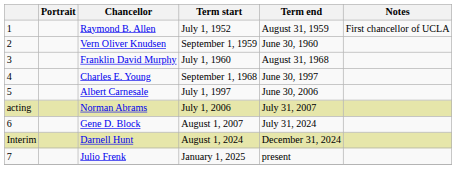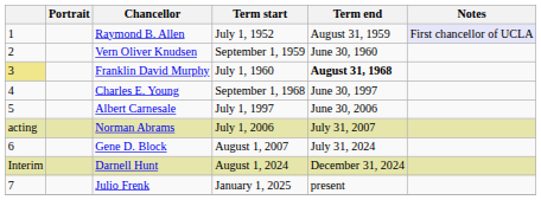Raymond B. Allen | Notes: no background -> lavender background
Franklin David Murphy | column 1: no background -> khaki background
Franklin David Murphy | Term end: normal -> bold
